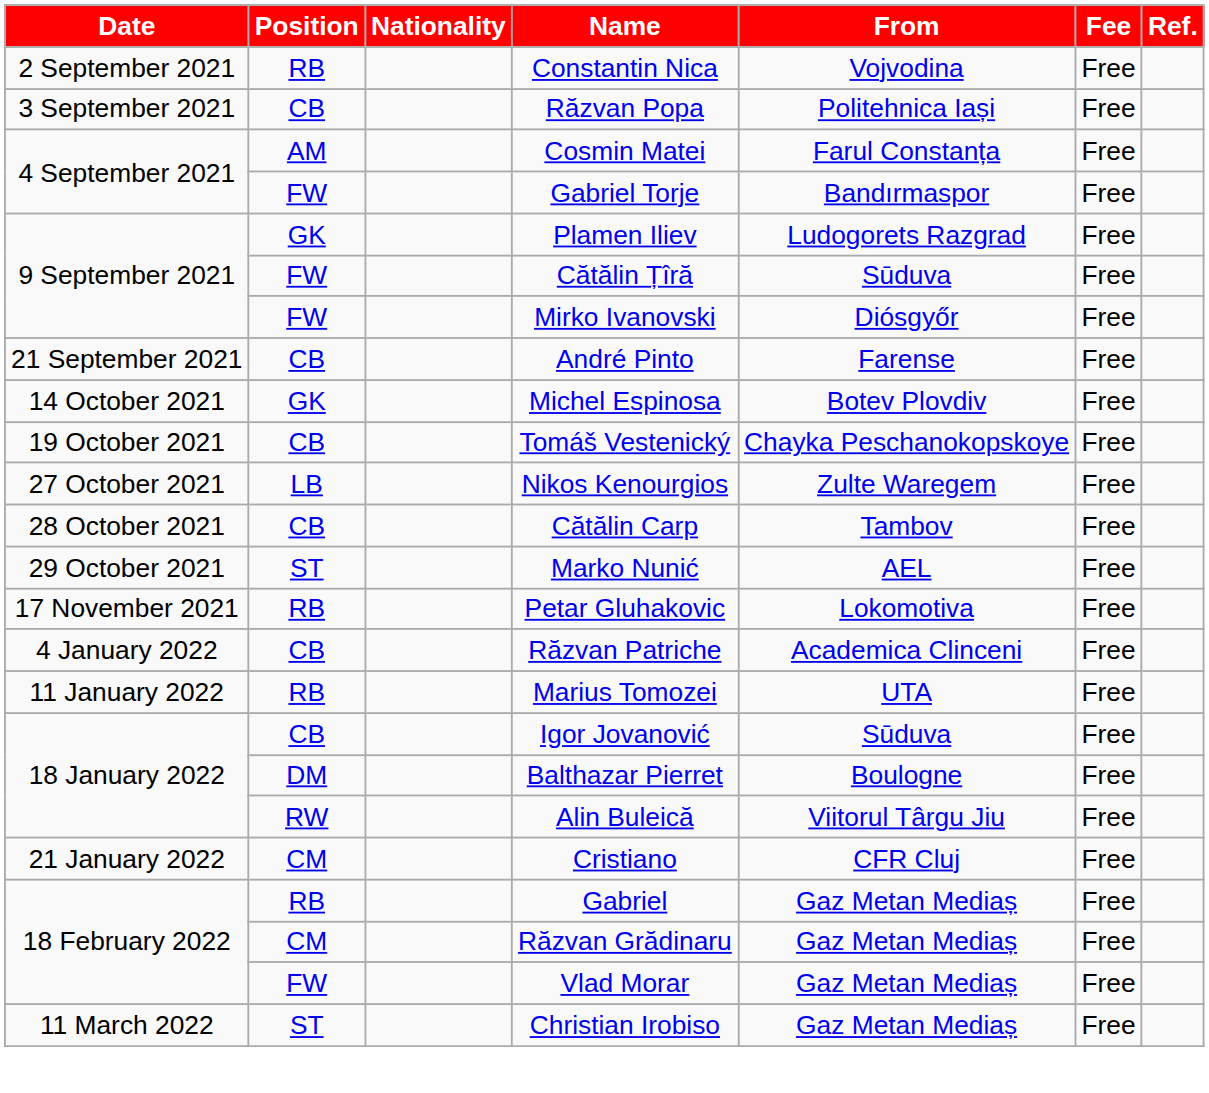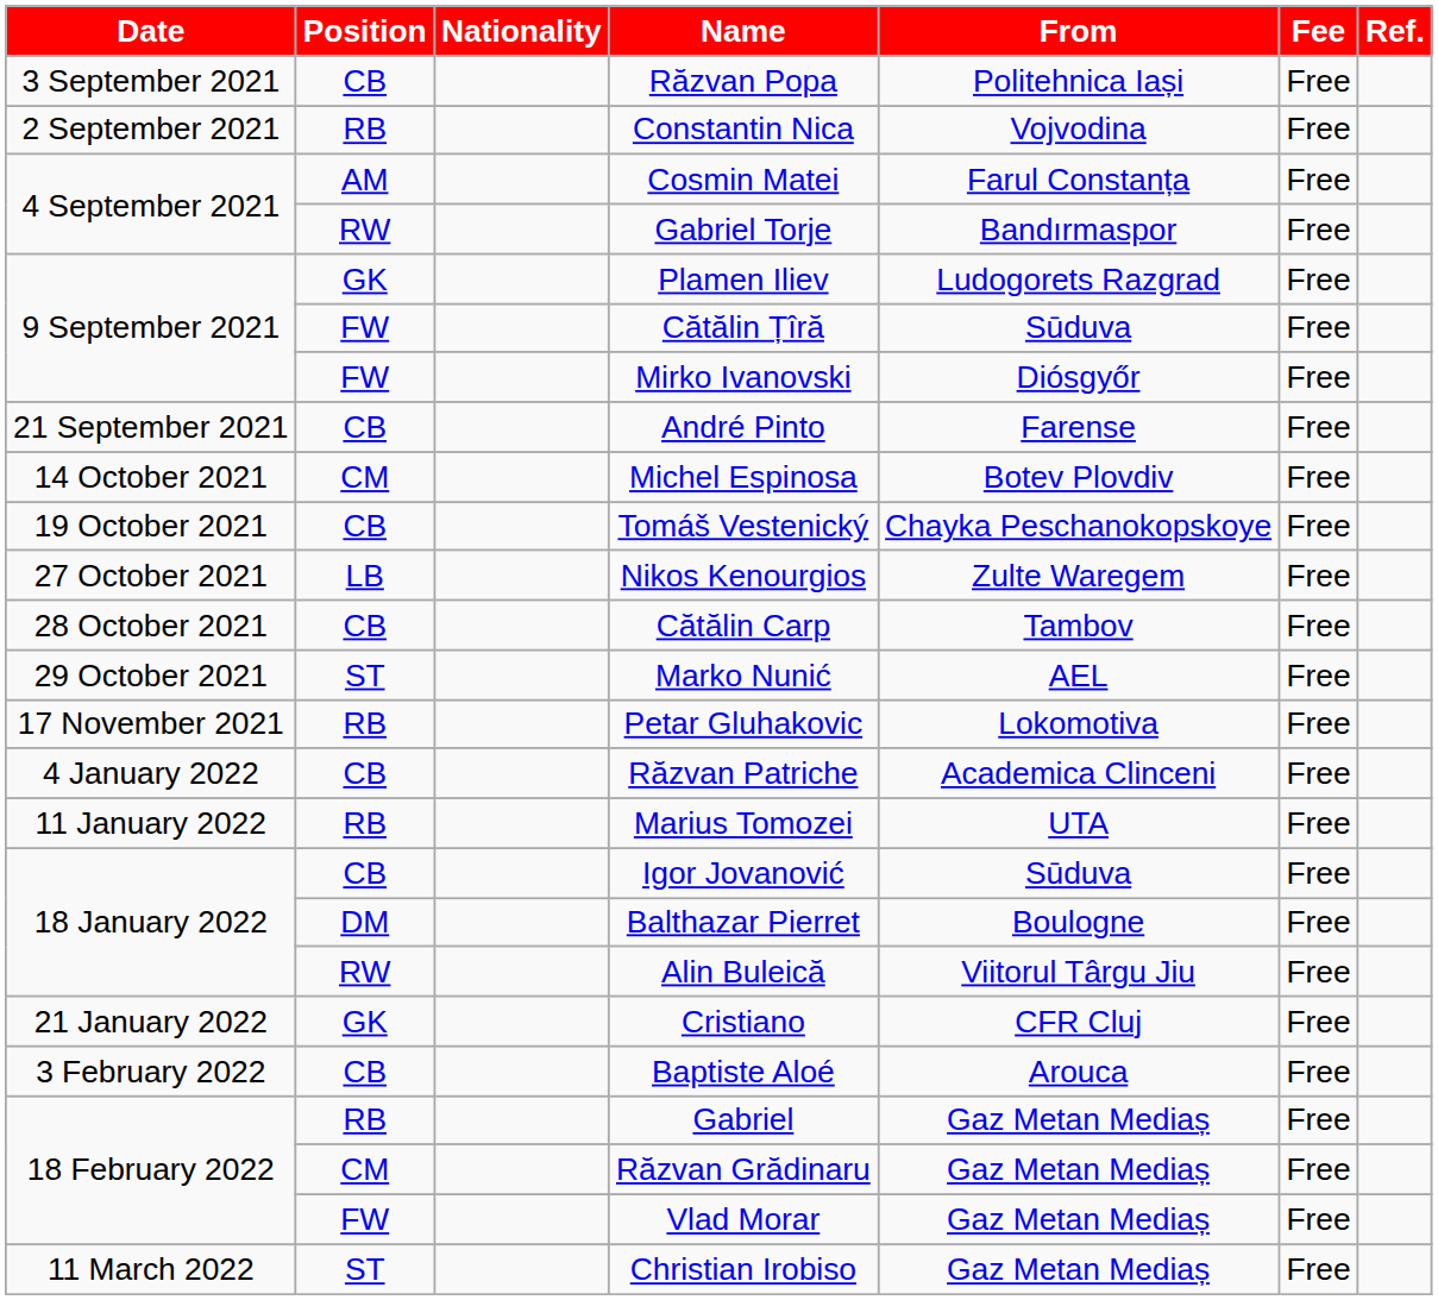rows swapped: Constantin Nica <-> Răzvan Popa
Gabriel Torje | Position: FW -> RW
Michel Espinosa | Position: GK -> CM
Cristiano | Position: CM -> GK
+ row: 3 February 2022 | CB | Baptiste Aloé | Arouca | Free
